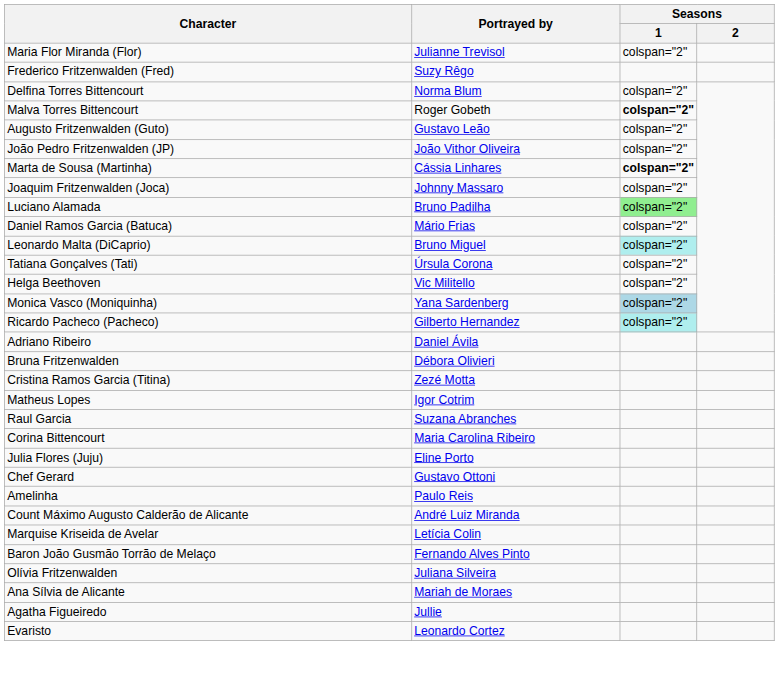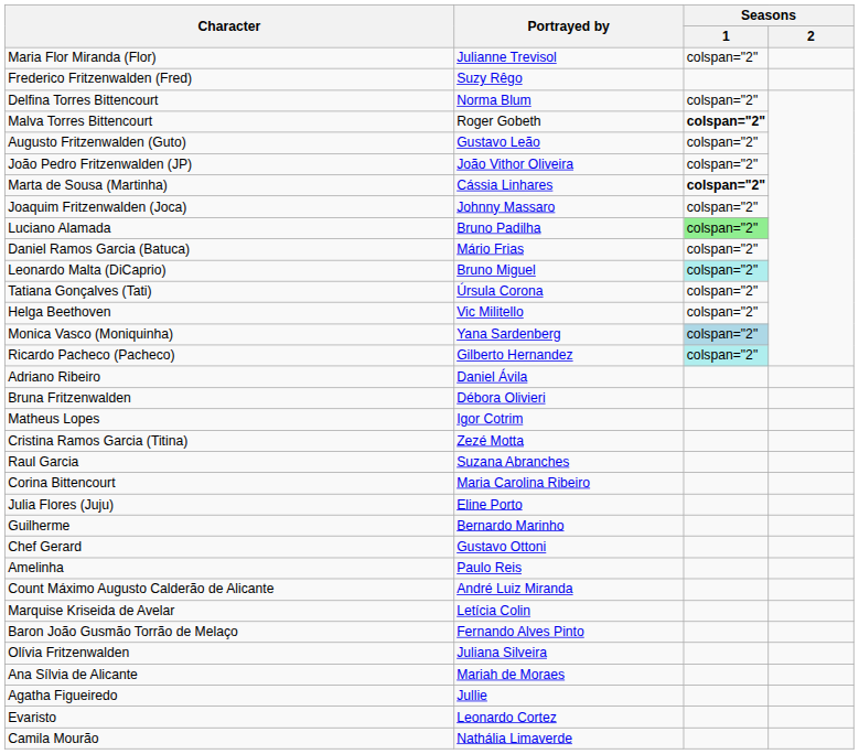rows swapped: Matheus Lopes <-> Cristina Ramos Garcia (Titina)
+ row: Guilherme | Bernardo Marinho
+ row: Camila Mourão | Nathália Limaverde
